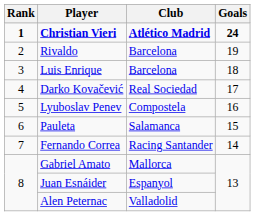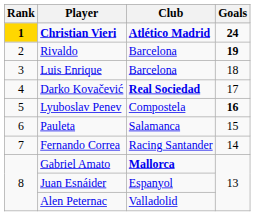Christian Vieri | Rank: no background -> gold background
Rivaldo | Goals: normal -> bold
Darko Kovačević | Club: normal -> bold
Lyuboslav Penev | Goals: normal -> bold
Gabriel Amato | Club: normal -> bold
